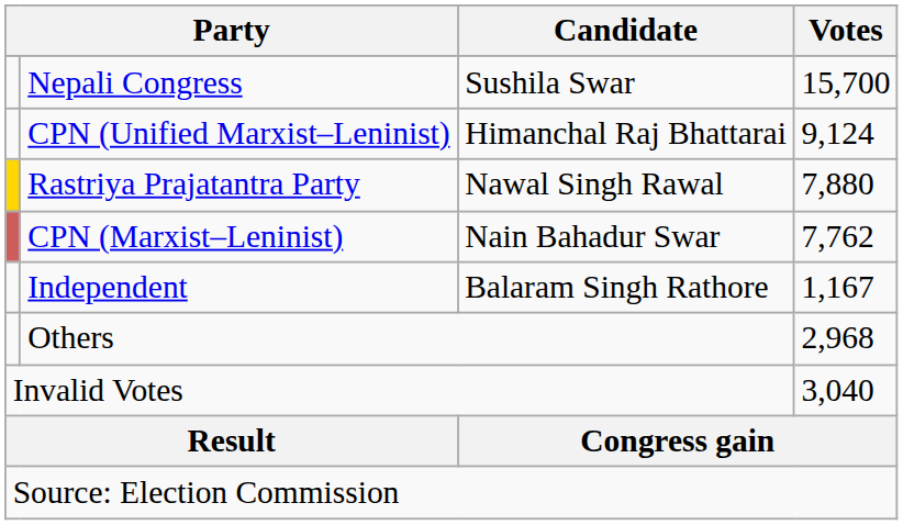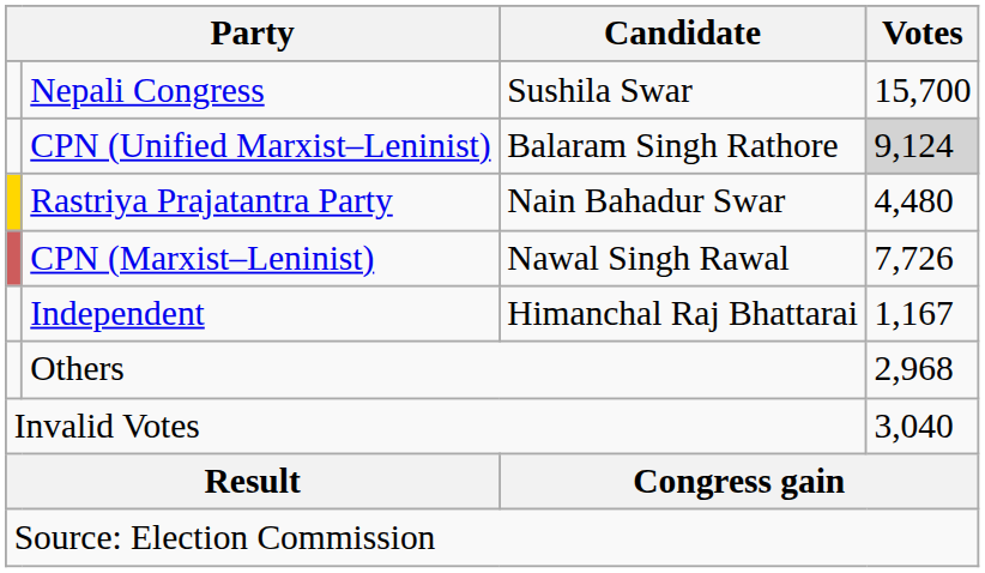CPN (Unified Marxist–Leninist) | Candidate: Himanchal Raj Bhattarai -> Balaram Singh Rathore
CPN (Unified Marxist–Leninist) | Votes: no background -> lightgrey background
Rastriya Prajatantra Party | Candidate: Nawal Singh Rawal -> Nain Bahadur Swar
Rastriya Prajatantra Party | Votes: 7,880 -> 4,480
CPN (Marxist–Leninist) | Candidate: Nain Bahadur Swar -> Nawal Singh Rawal
CPN (Marxist–Leninist) | Votes: 7,762 -> 7,726
Independent | Candidate: Balaram Singh Rathore -> Himanchal Raj Bhattarai
